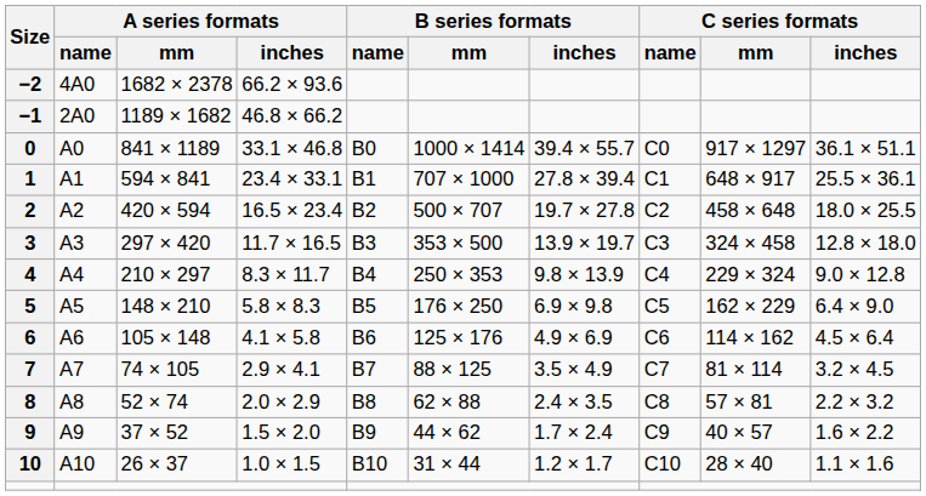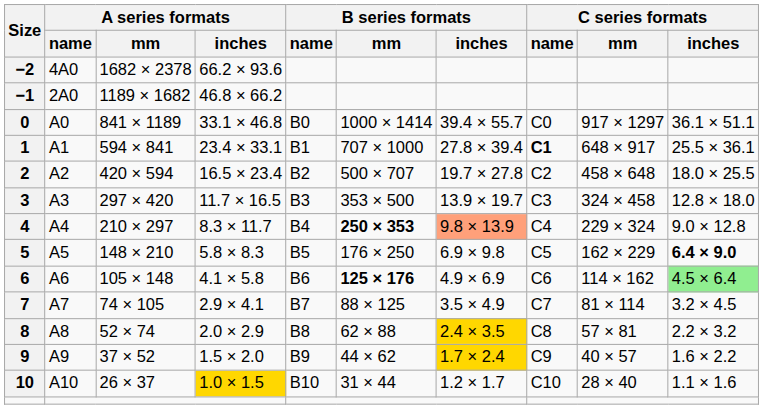1 | C series formats / name: normal -> bold
4 | B series formats / mm: normal -> bold
4 | B series formats / inches: no background -> lightsalmon background
5 | C series formats / inches: normal -> bold
6 | B series formats / mm: normal -> bold
6 | C series formats / inches: no background -> lightgreen background
8 | B series formats / inches: no background -> gold background
9 | B series formats / inches: no background -> gold background
10 | A series formats / inches: no background -> gold background
